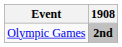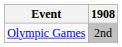Olympic Games | 1908: bold -> normal
